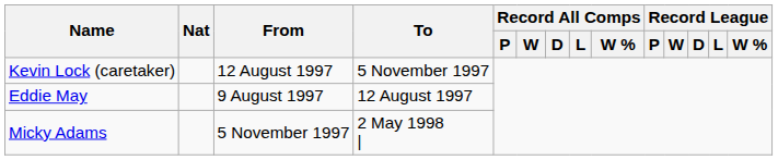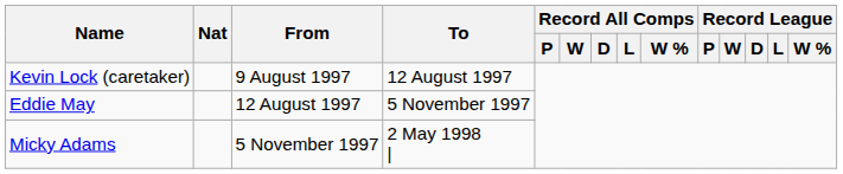Kevin Lock (caretaker) | From: 12 August 1997 -> 9 August 1997
Kevin Lock (caretaker) | To: 5 November 1997 -> 12 August 1997
Eddie May | From: 9 August 1997 -> 12 August 1997
Eddie May | To: 12 August 1997 -> 5 November 1997
